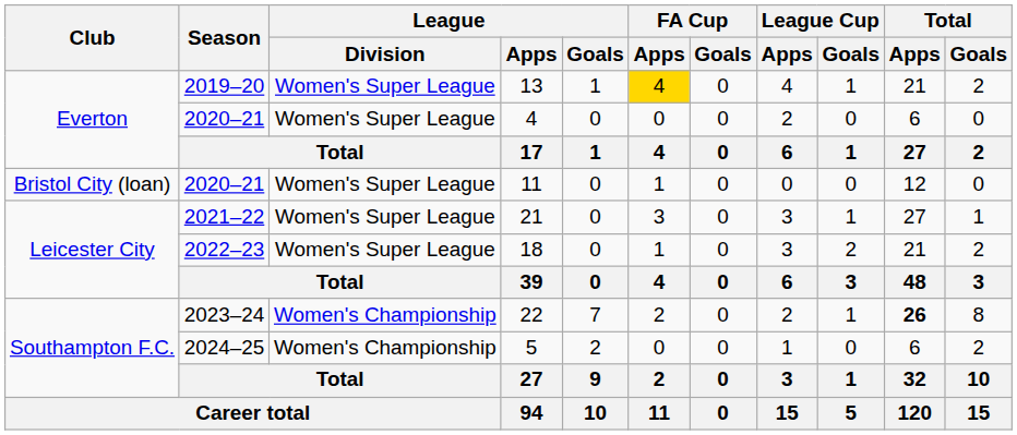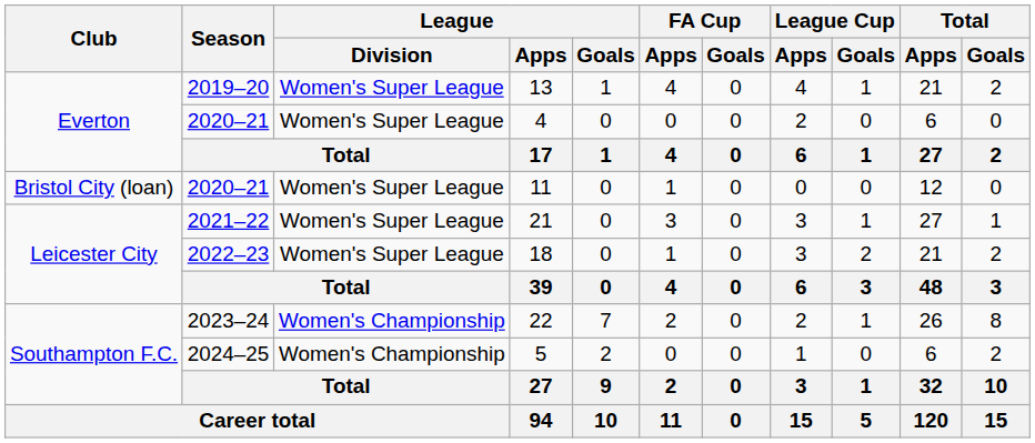13 | FA Cup / Apps: gold background -> no background
22 | Total / Apps: bold -> normal
